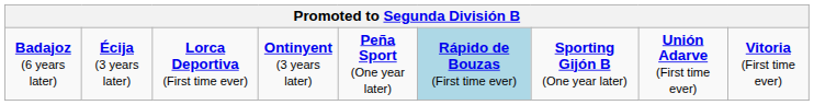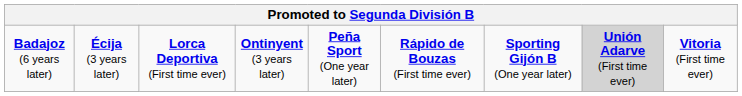Badajoz (6 years later) | column 6: lightblue background -> no background
Badajoz (6 years later) | column 8: no background -> lightgrey background
